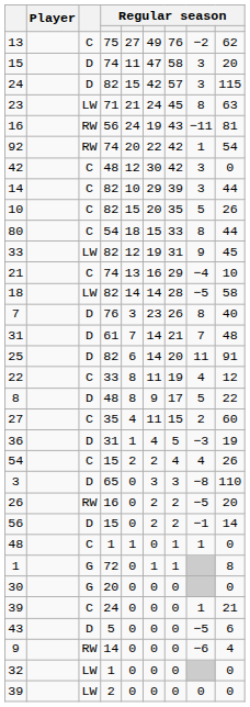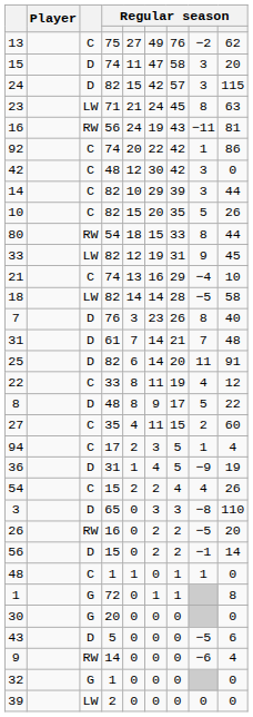92 | column 3: RW -> C
92 | column 9: 54 -> 86
80 | column 3: C -> RW
+ row: 94 | C | 17 | 2 | 3 | 5 | 1 | 4
36 | column 8: −3 -> −9
- row: 39 | C | 24 | 0 | 0 | 0 | 1 | 21
32 | column 3: LW -> G
